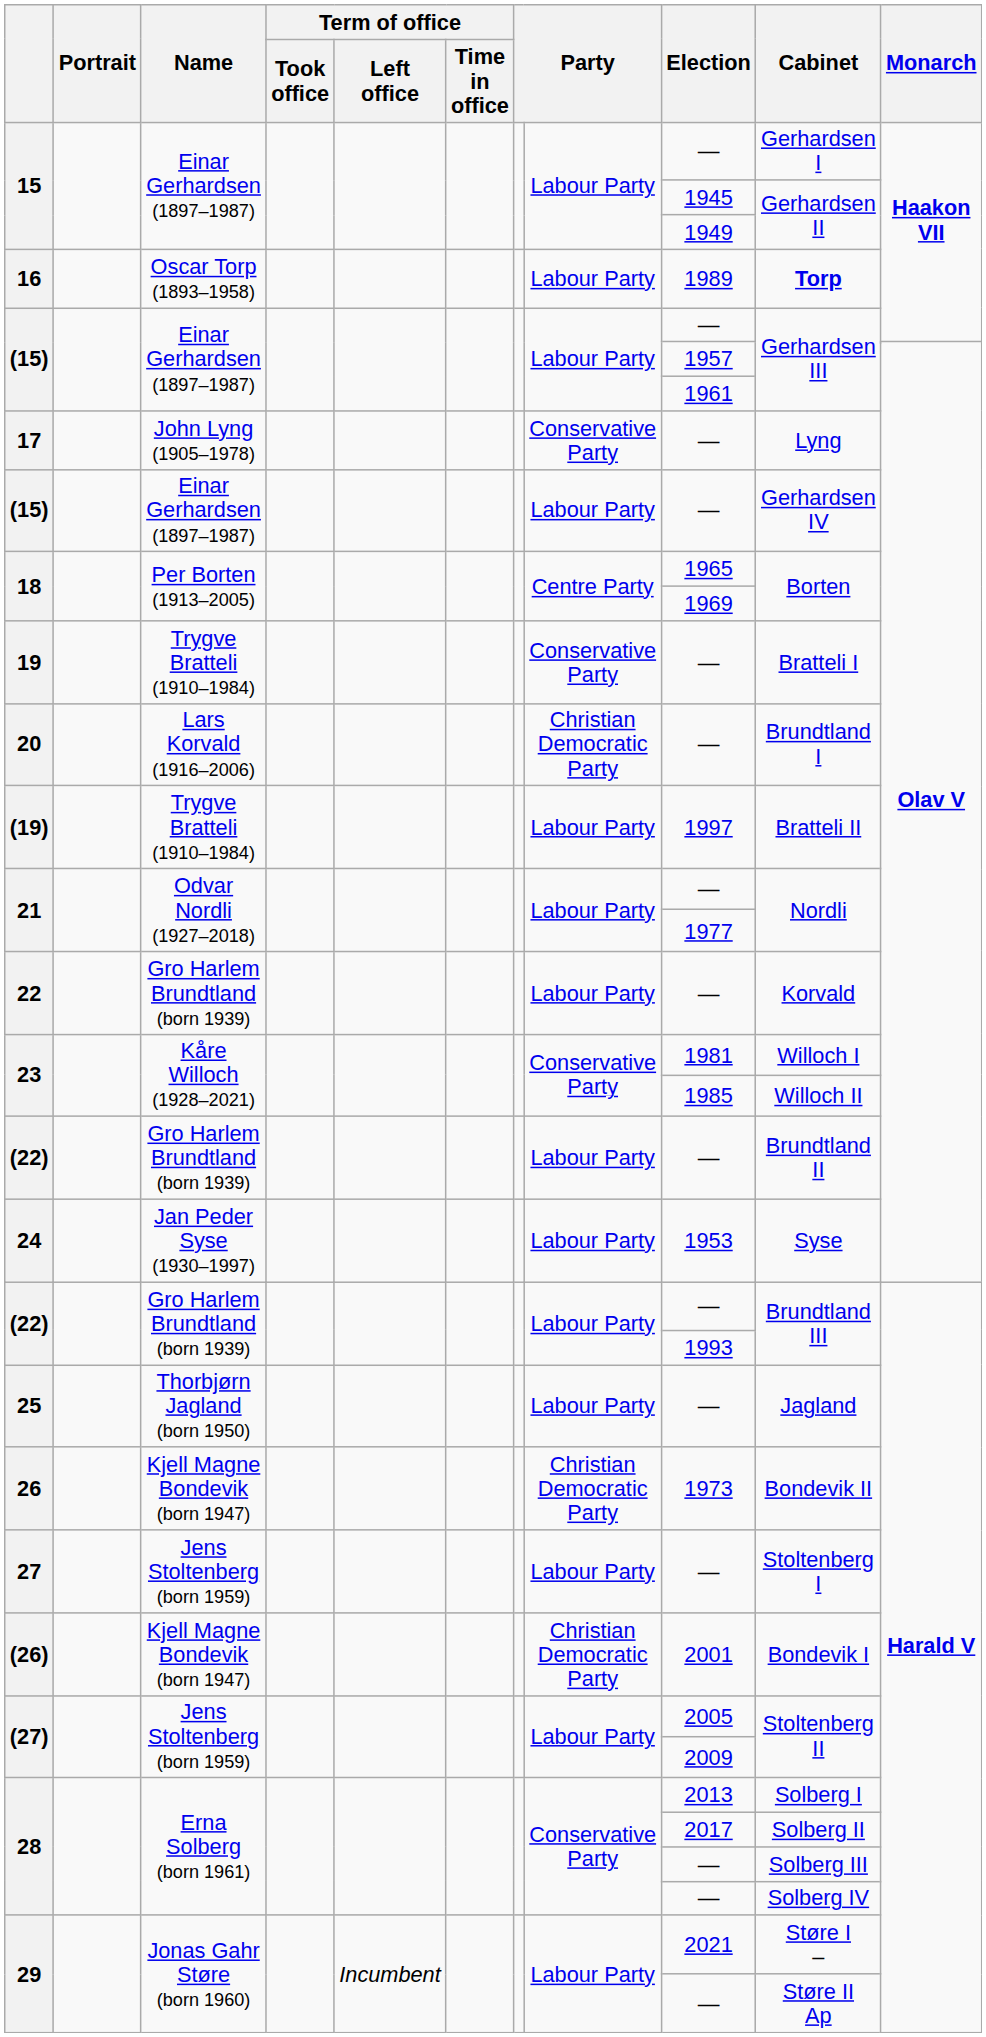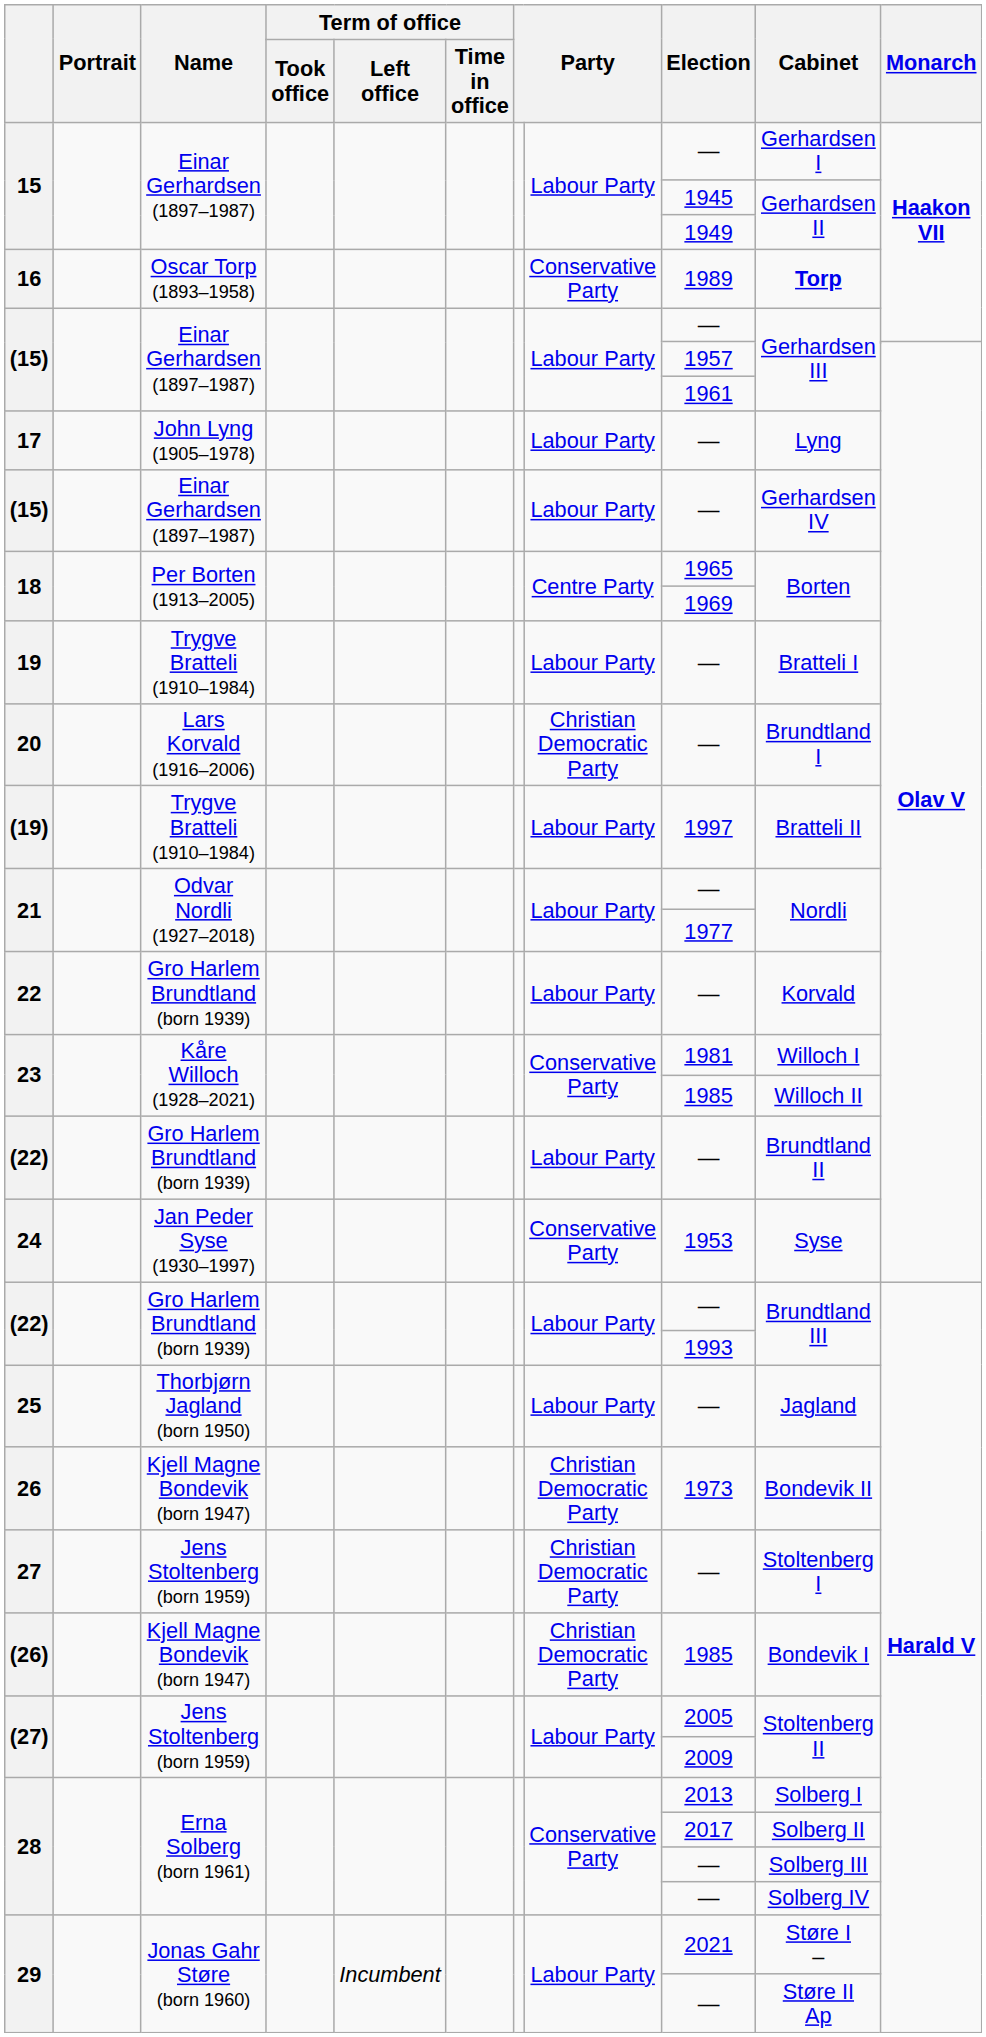16 | column 8: Labour Party -> Conservative Party
17 | column 8: Conservative Party -> Labour Party
19 | column 8: Conservative Party -> Labour Party
24 | column 8: Labour Party -> Conservative Party
27 | column 8: Labour Party -> Christian Democratic Party
(26) | Election: 2001 -> 1985
